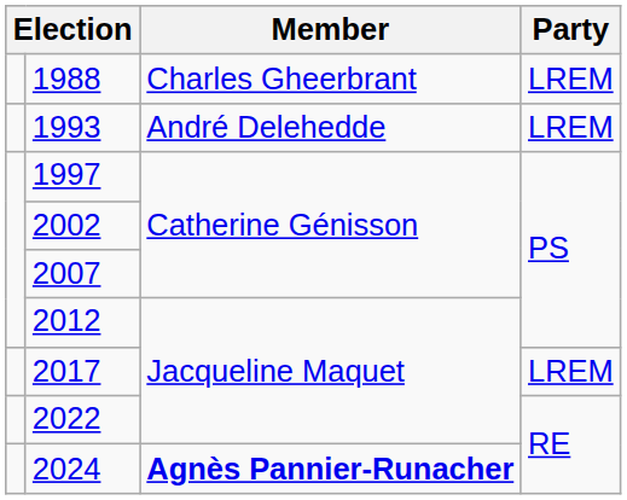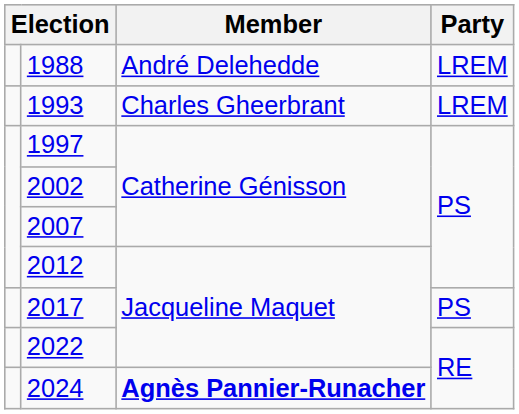1988 | Member: Charles Gheerbrant -> André Delehedde
1993 | Member: André Delehedde -> Charles Gheerbrant
2017 | Party: LREM -> PS
